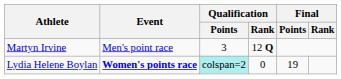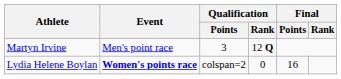Lydia Helene Boylan | Qualification / Points: paleturquoise background -> no background
Lydia Helene Boylan | Final / Points: 19 -> 16
